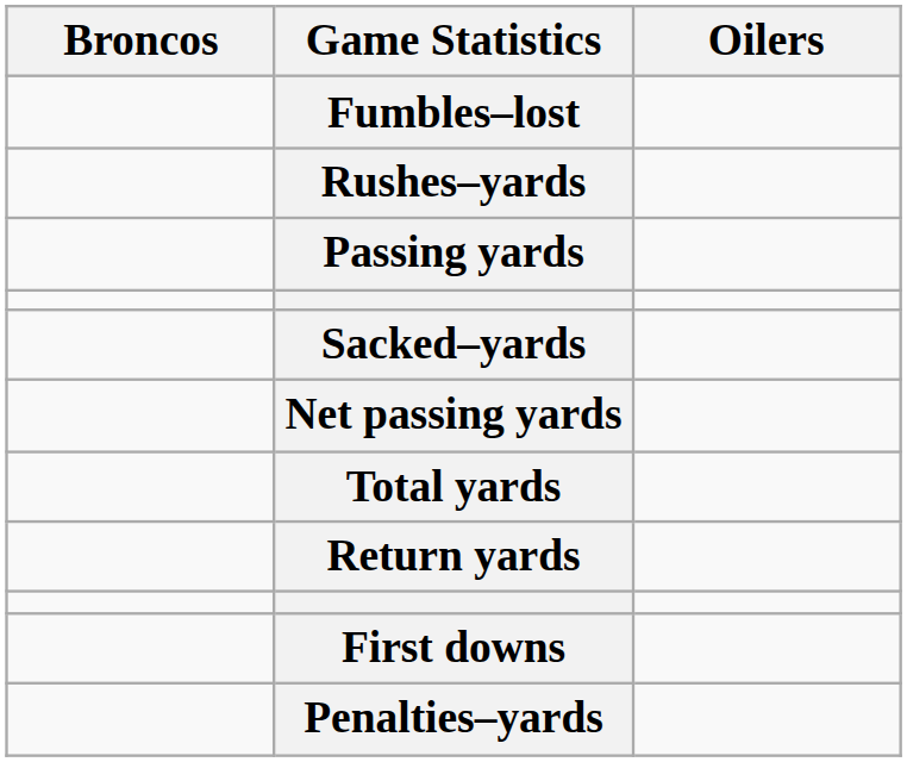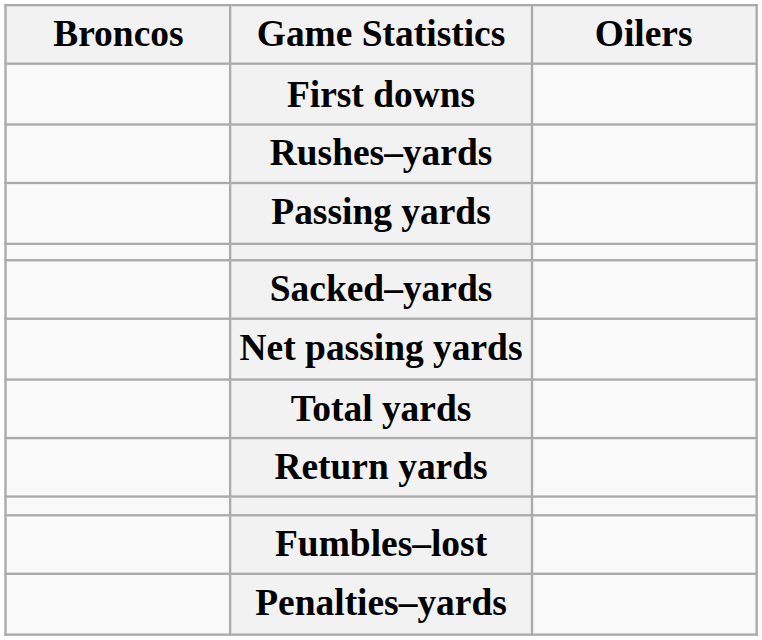rows swapped: First downs <-> Fumbles–lost
